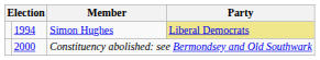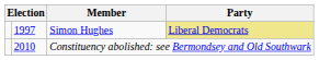Simon Hughes | column 2: 1994 -> 1997
Constituency abolished: see Bermondsey and Old Southwark | column 2: 2000 -> 2010
